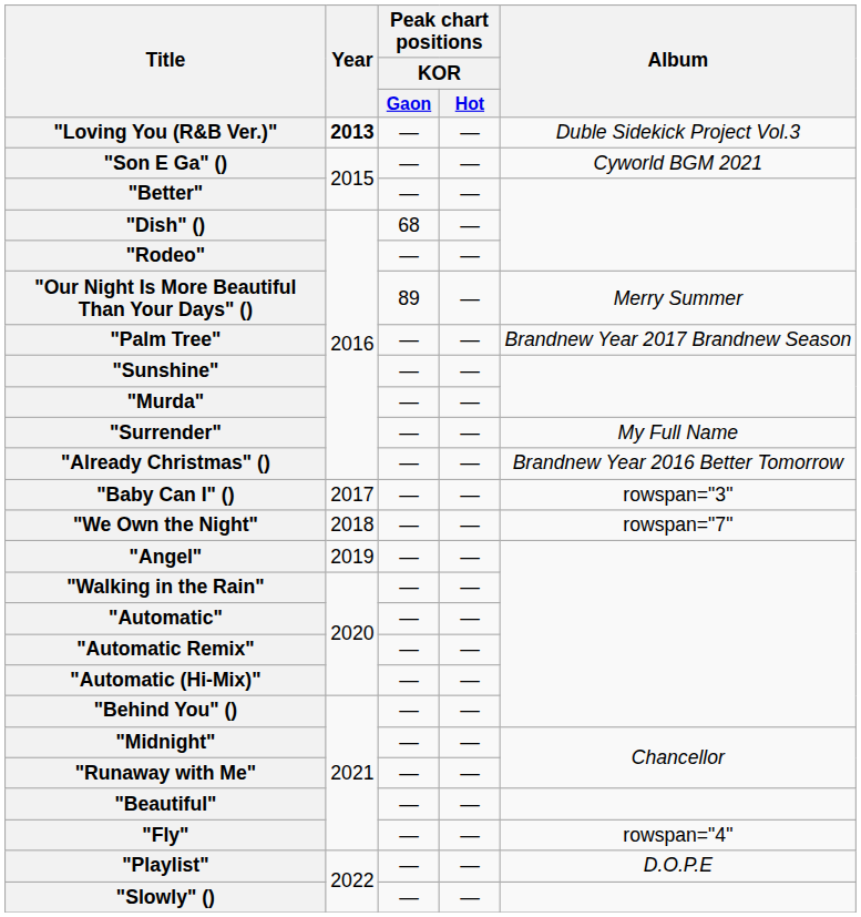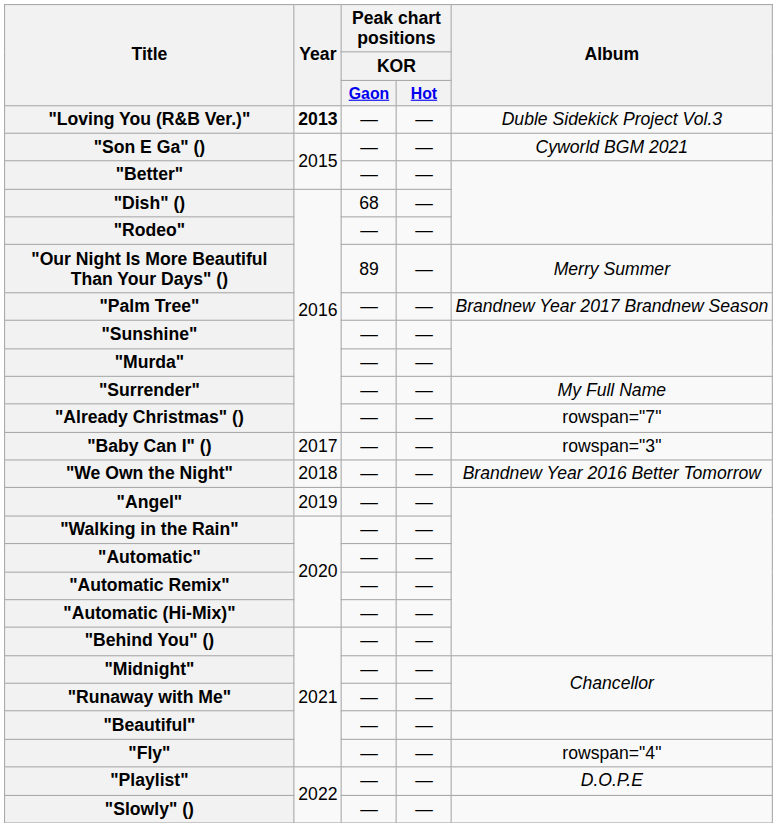"Already Christmas" () | Album: Brandnew Year 2016 Better Tomorrow -> rowspan="7"
"We Own the Night" | Album: rowspan="7" -> Brandnew Year 2016 Better Tomorrow
